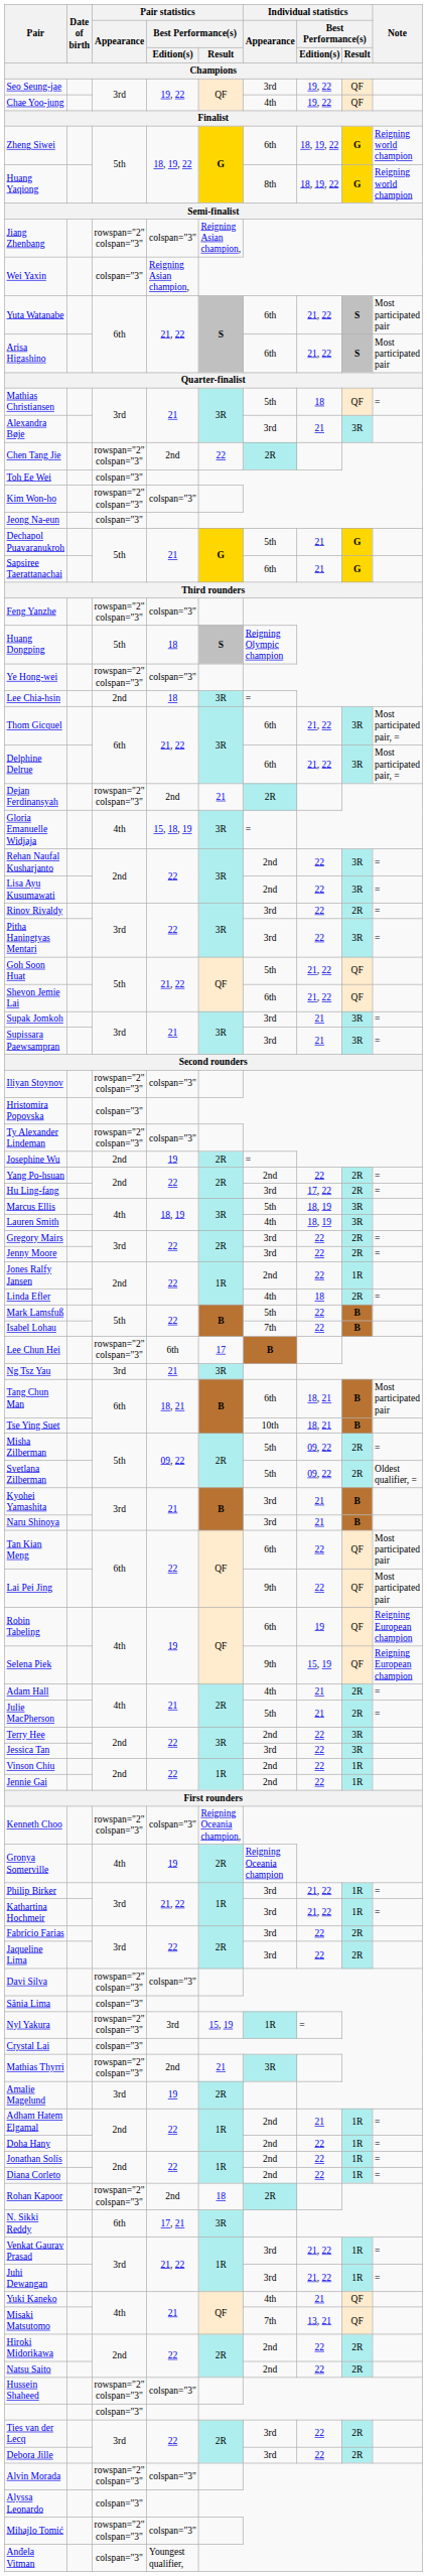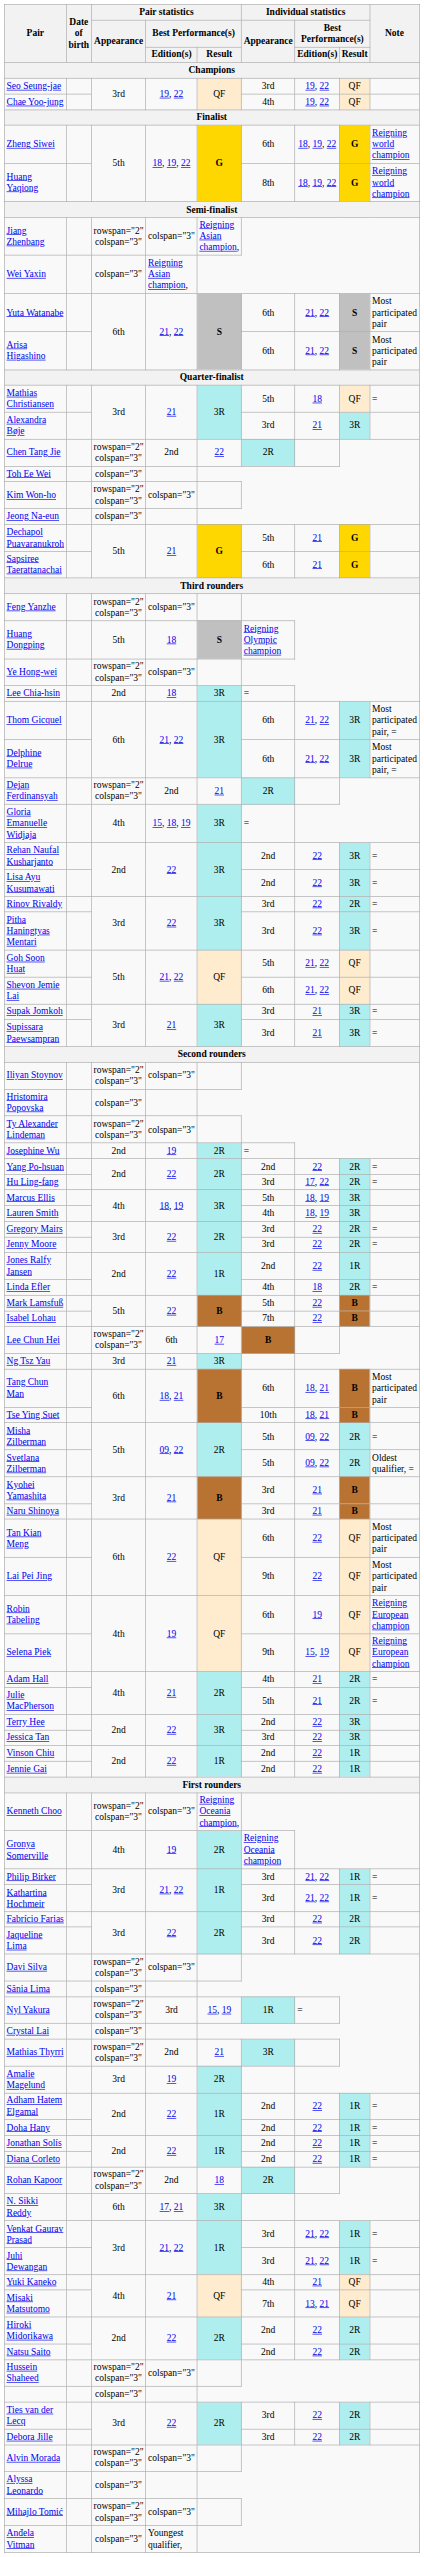Adham Hatem Elgamal | Individual statistics / Best Performance(s) / Edition(s): 21 -> 22
